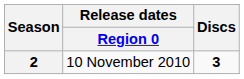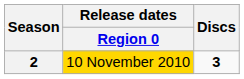2 | Release dates / Region 0: no background -> gold background
